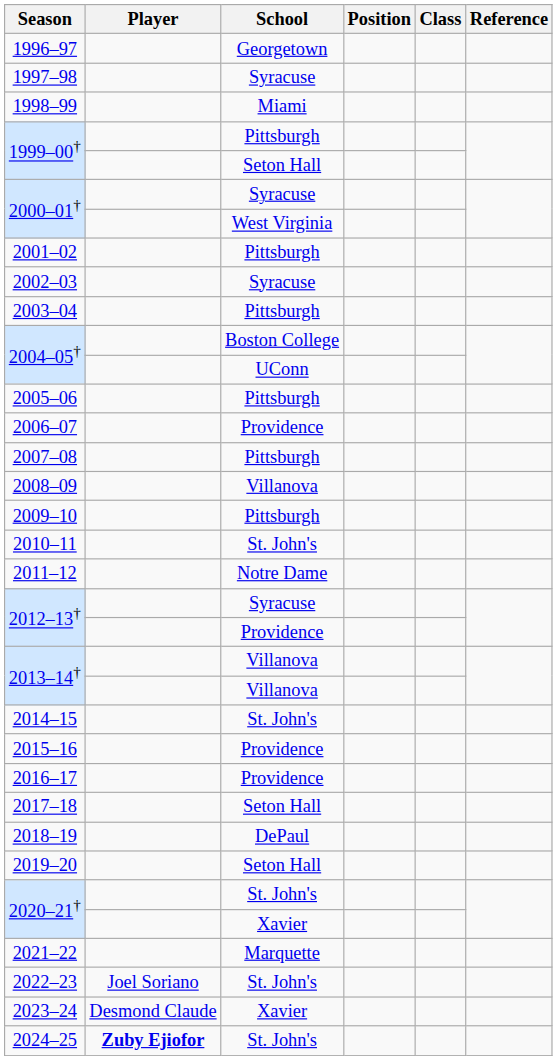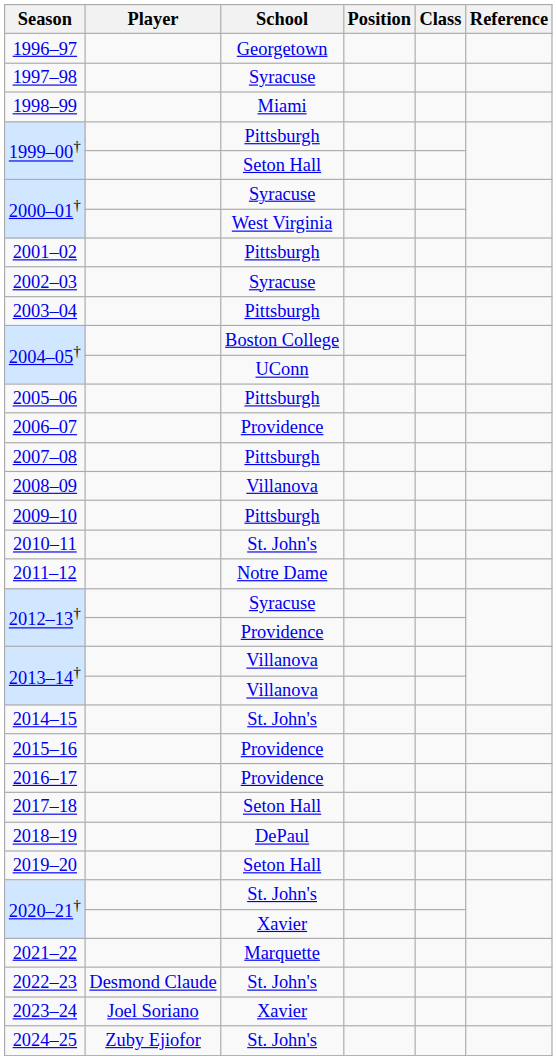2022–23 | Player: Joel Soriano -> Desmond Claude
2023–24 | Player: Desmond Claude -> Joel Soriano
2024–25 | Player: bold -> normal
